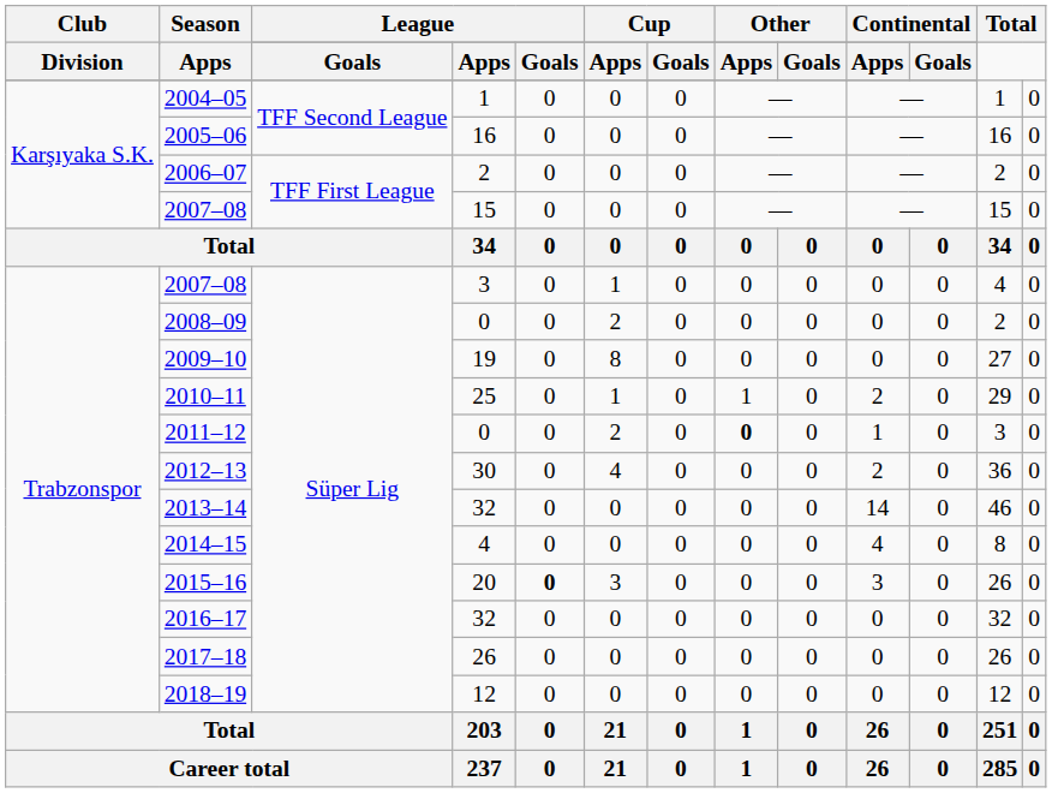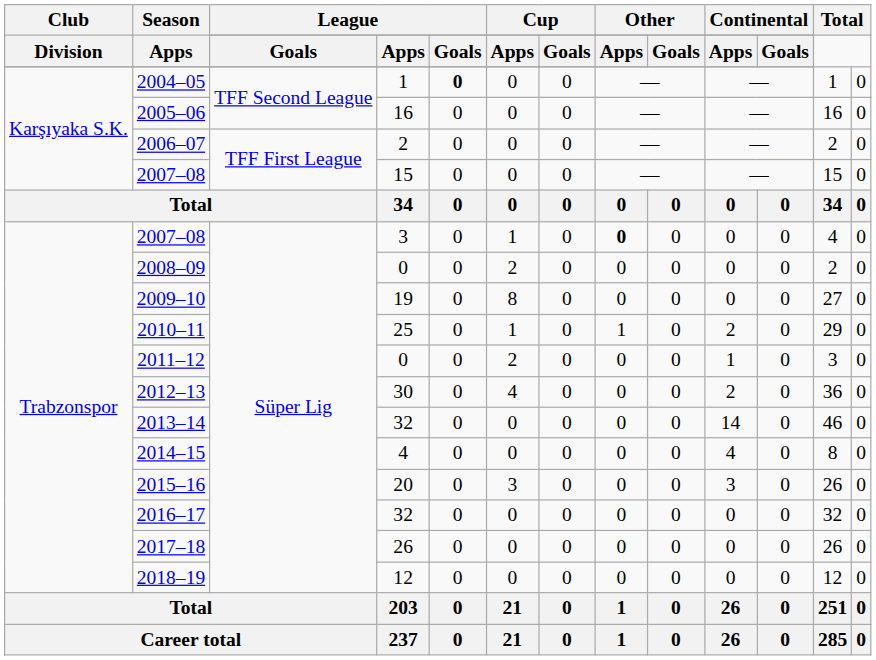2004–05 | column 5: normal -> bold
2007–08 / 3 | column 8: normal -> bold
2011–12 | column 8: bold -> normal
2015–16 | column 5: bold -> normal
